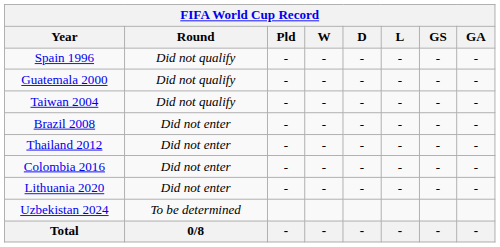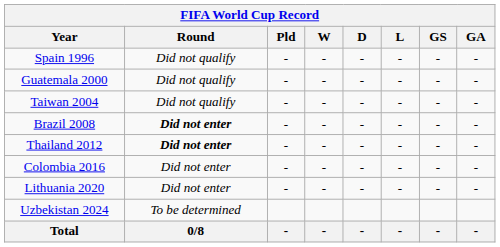Brazil 2008 | Round: normal -> bold
Thailand 2012 | Round: normal -> bold
